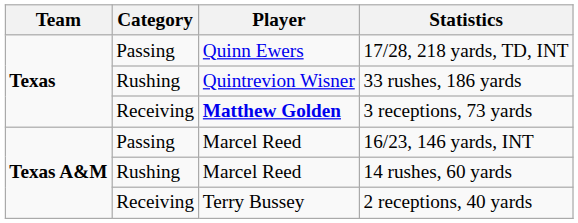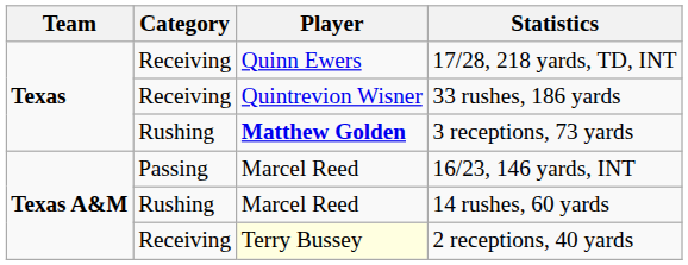17/28, 218 yards, TD, INT | Category: Passing -> Receiving
33 rushes, 186 yards | Category: Rushing -> Receiving
3 receptions, 73 yards | Category: Receiving -> Rushing
2 receptions, 40 yards | Player: no background -> lightyellow background
